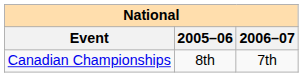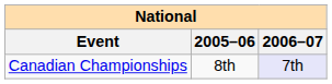Canadian Championships | 2006–07: no background -> lavender background
